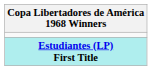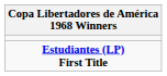row 3 | column 1: paleturquoise background -> no background
